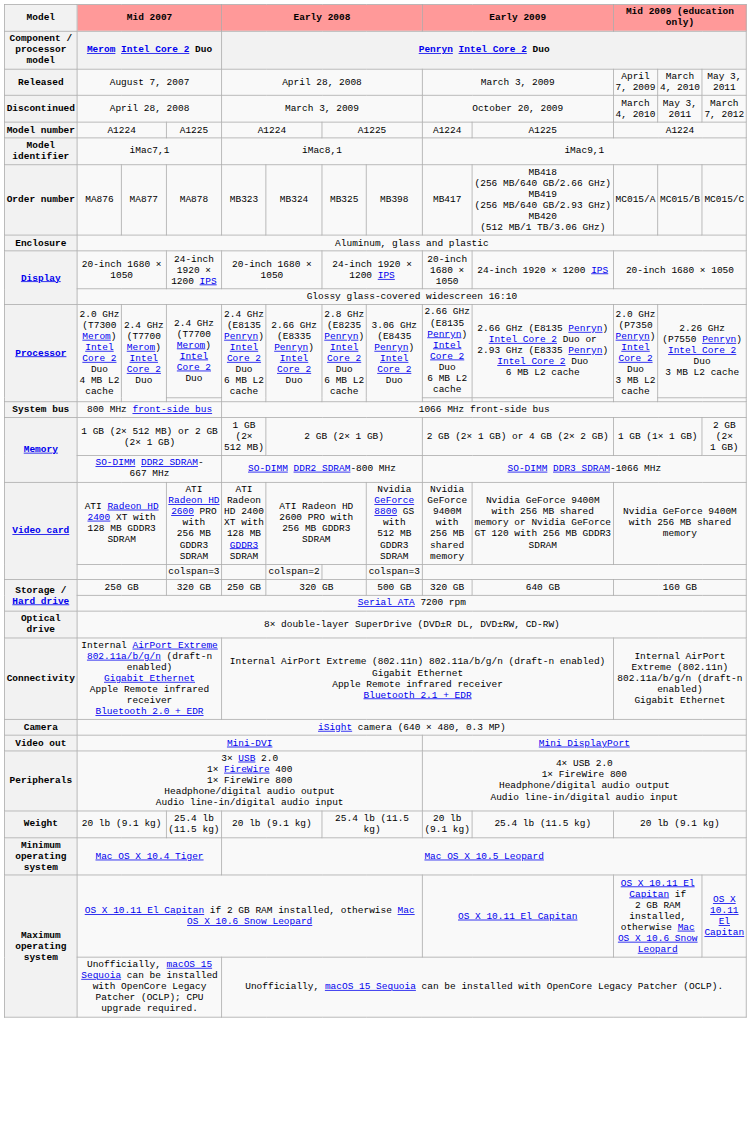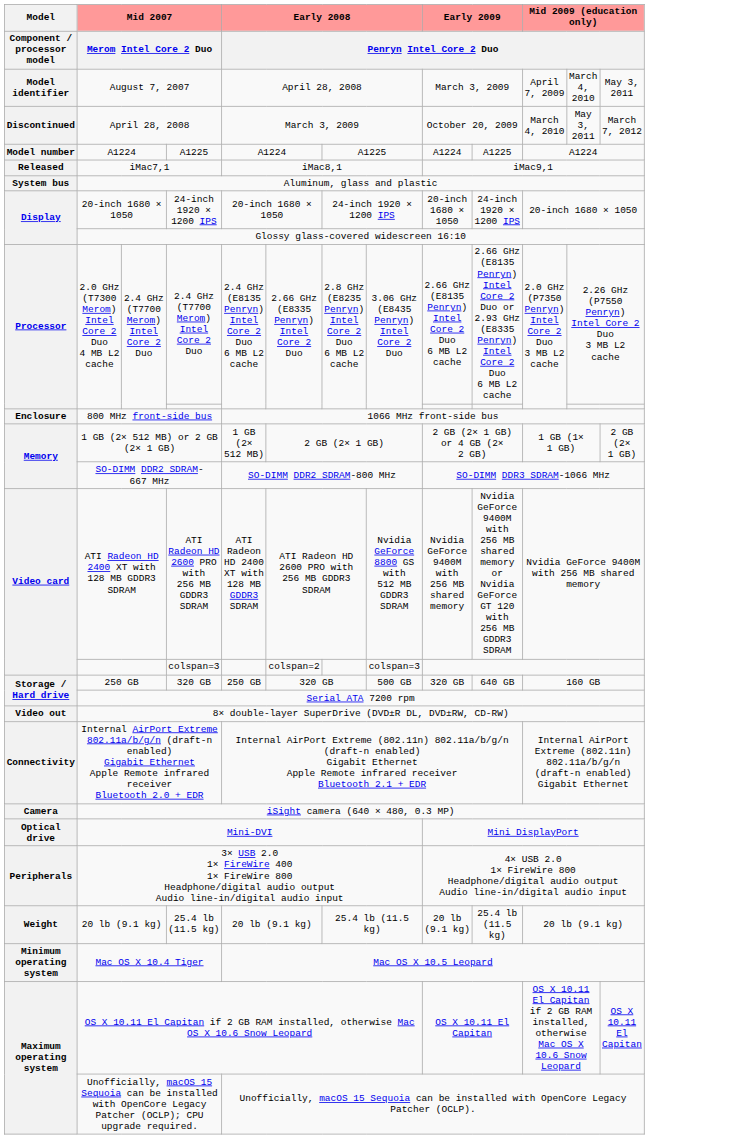August 7, 2007 | Model / Component / processor model: Released -> Model identifier
iMac7,1 | Model / Component / processor model: Model identifier -> Released
- row: Order number | MA876 | MA877 | MA878 | MB323 | MB324 | MB325 | MB398 | MB417 | MB418 (256 MB/640 GB/2.66 GHz) MB419 (256 MB/640 GB/2.93 GHz) MB420 (512 MB/1 TB/3.06 GHz) | MC015/A | MC015/B | MC015/C
Aluminum, glass and plastic | Model / Component / processor model: Enclosure -> System bus
800 MHz front-side bus | Model / Component / processor model: System bus -> Enclosure
8× double-layer SuperDrive (DVD±R DL, DVD±RW, CD-RW) | Model / Component / processor model: Optical drive -> Video out
Mini-DVI | Model / Component / processor model: Video out -> Optical drive
